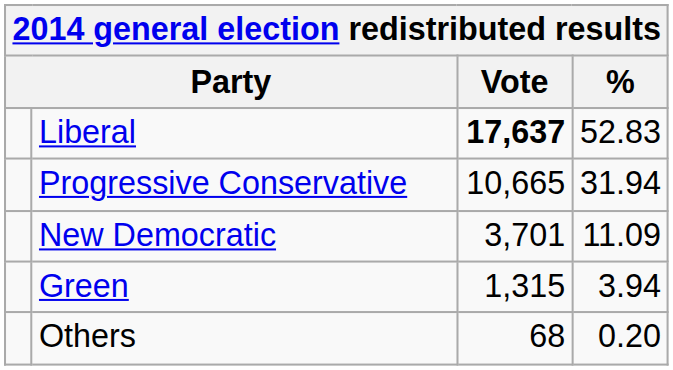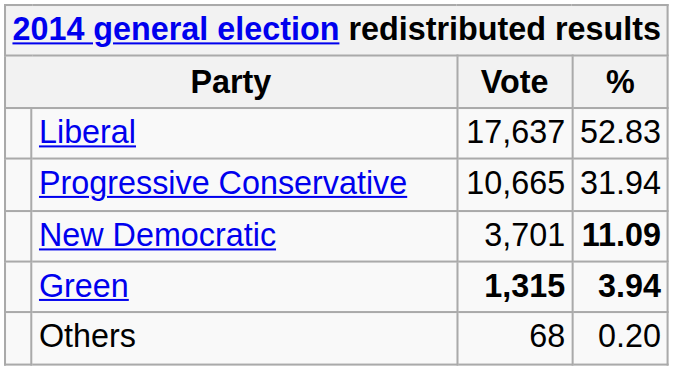Liberal | Vote: bold -> normal
New Democratic | %: normal -> bold
Green | Vote: normal -> bold
Green | %: normal -> bold
